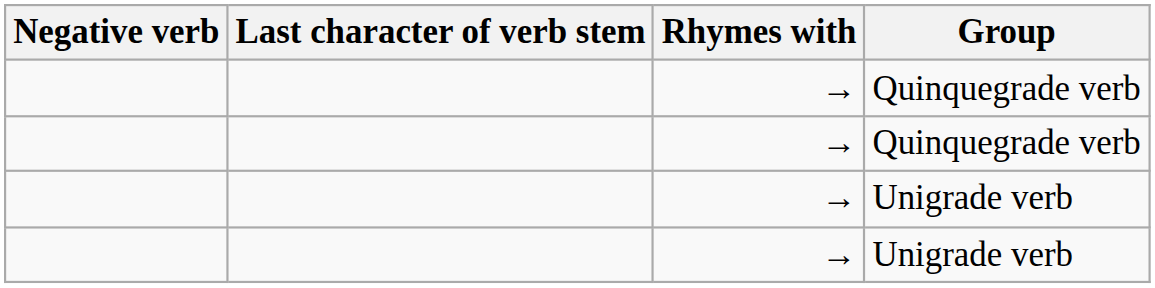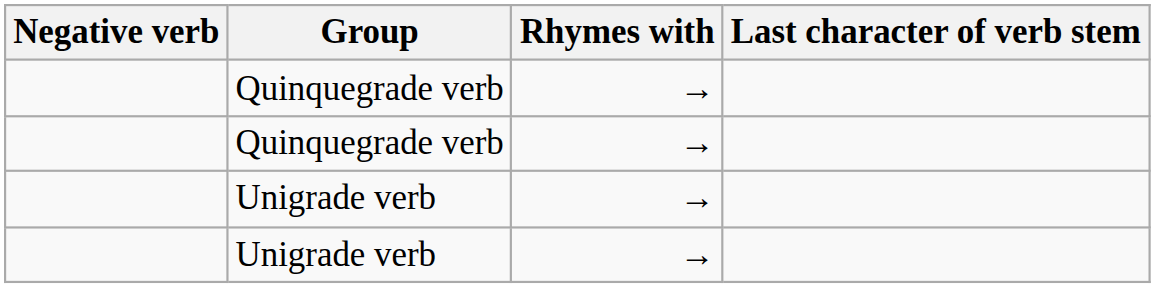columns swapped: Last character of verb stem <-> Group
